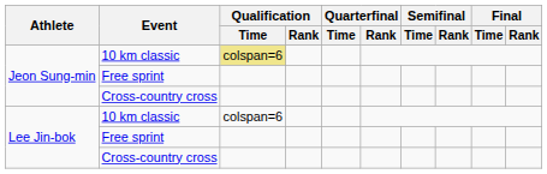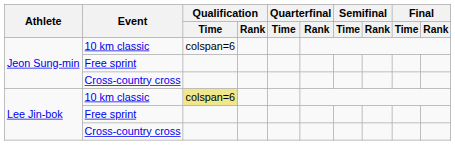Jeon Sung-min / 10 km classic | Qualification / Time: khaki background -> no background
Lee Jin-bok / 10 km classic | Qualification / Time: no background -> khaki background
